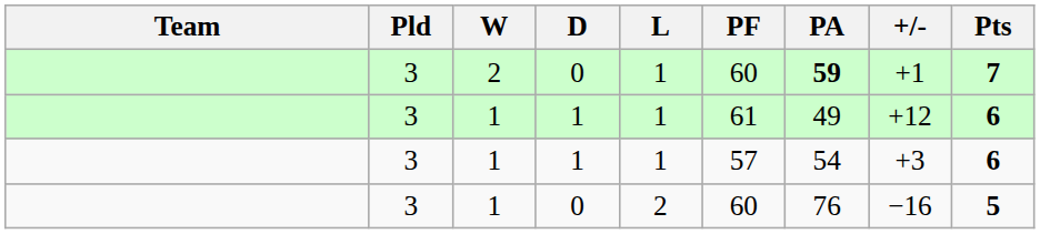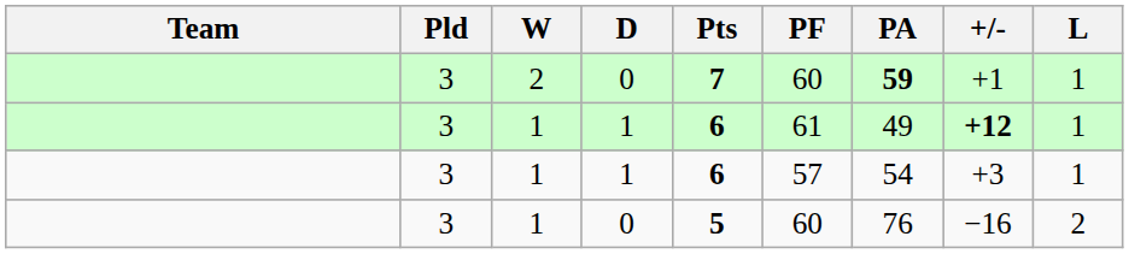columns swapped: L <-> Pts
row 3 | +/-: normal -> bold
